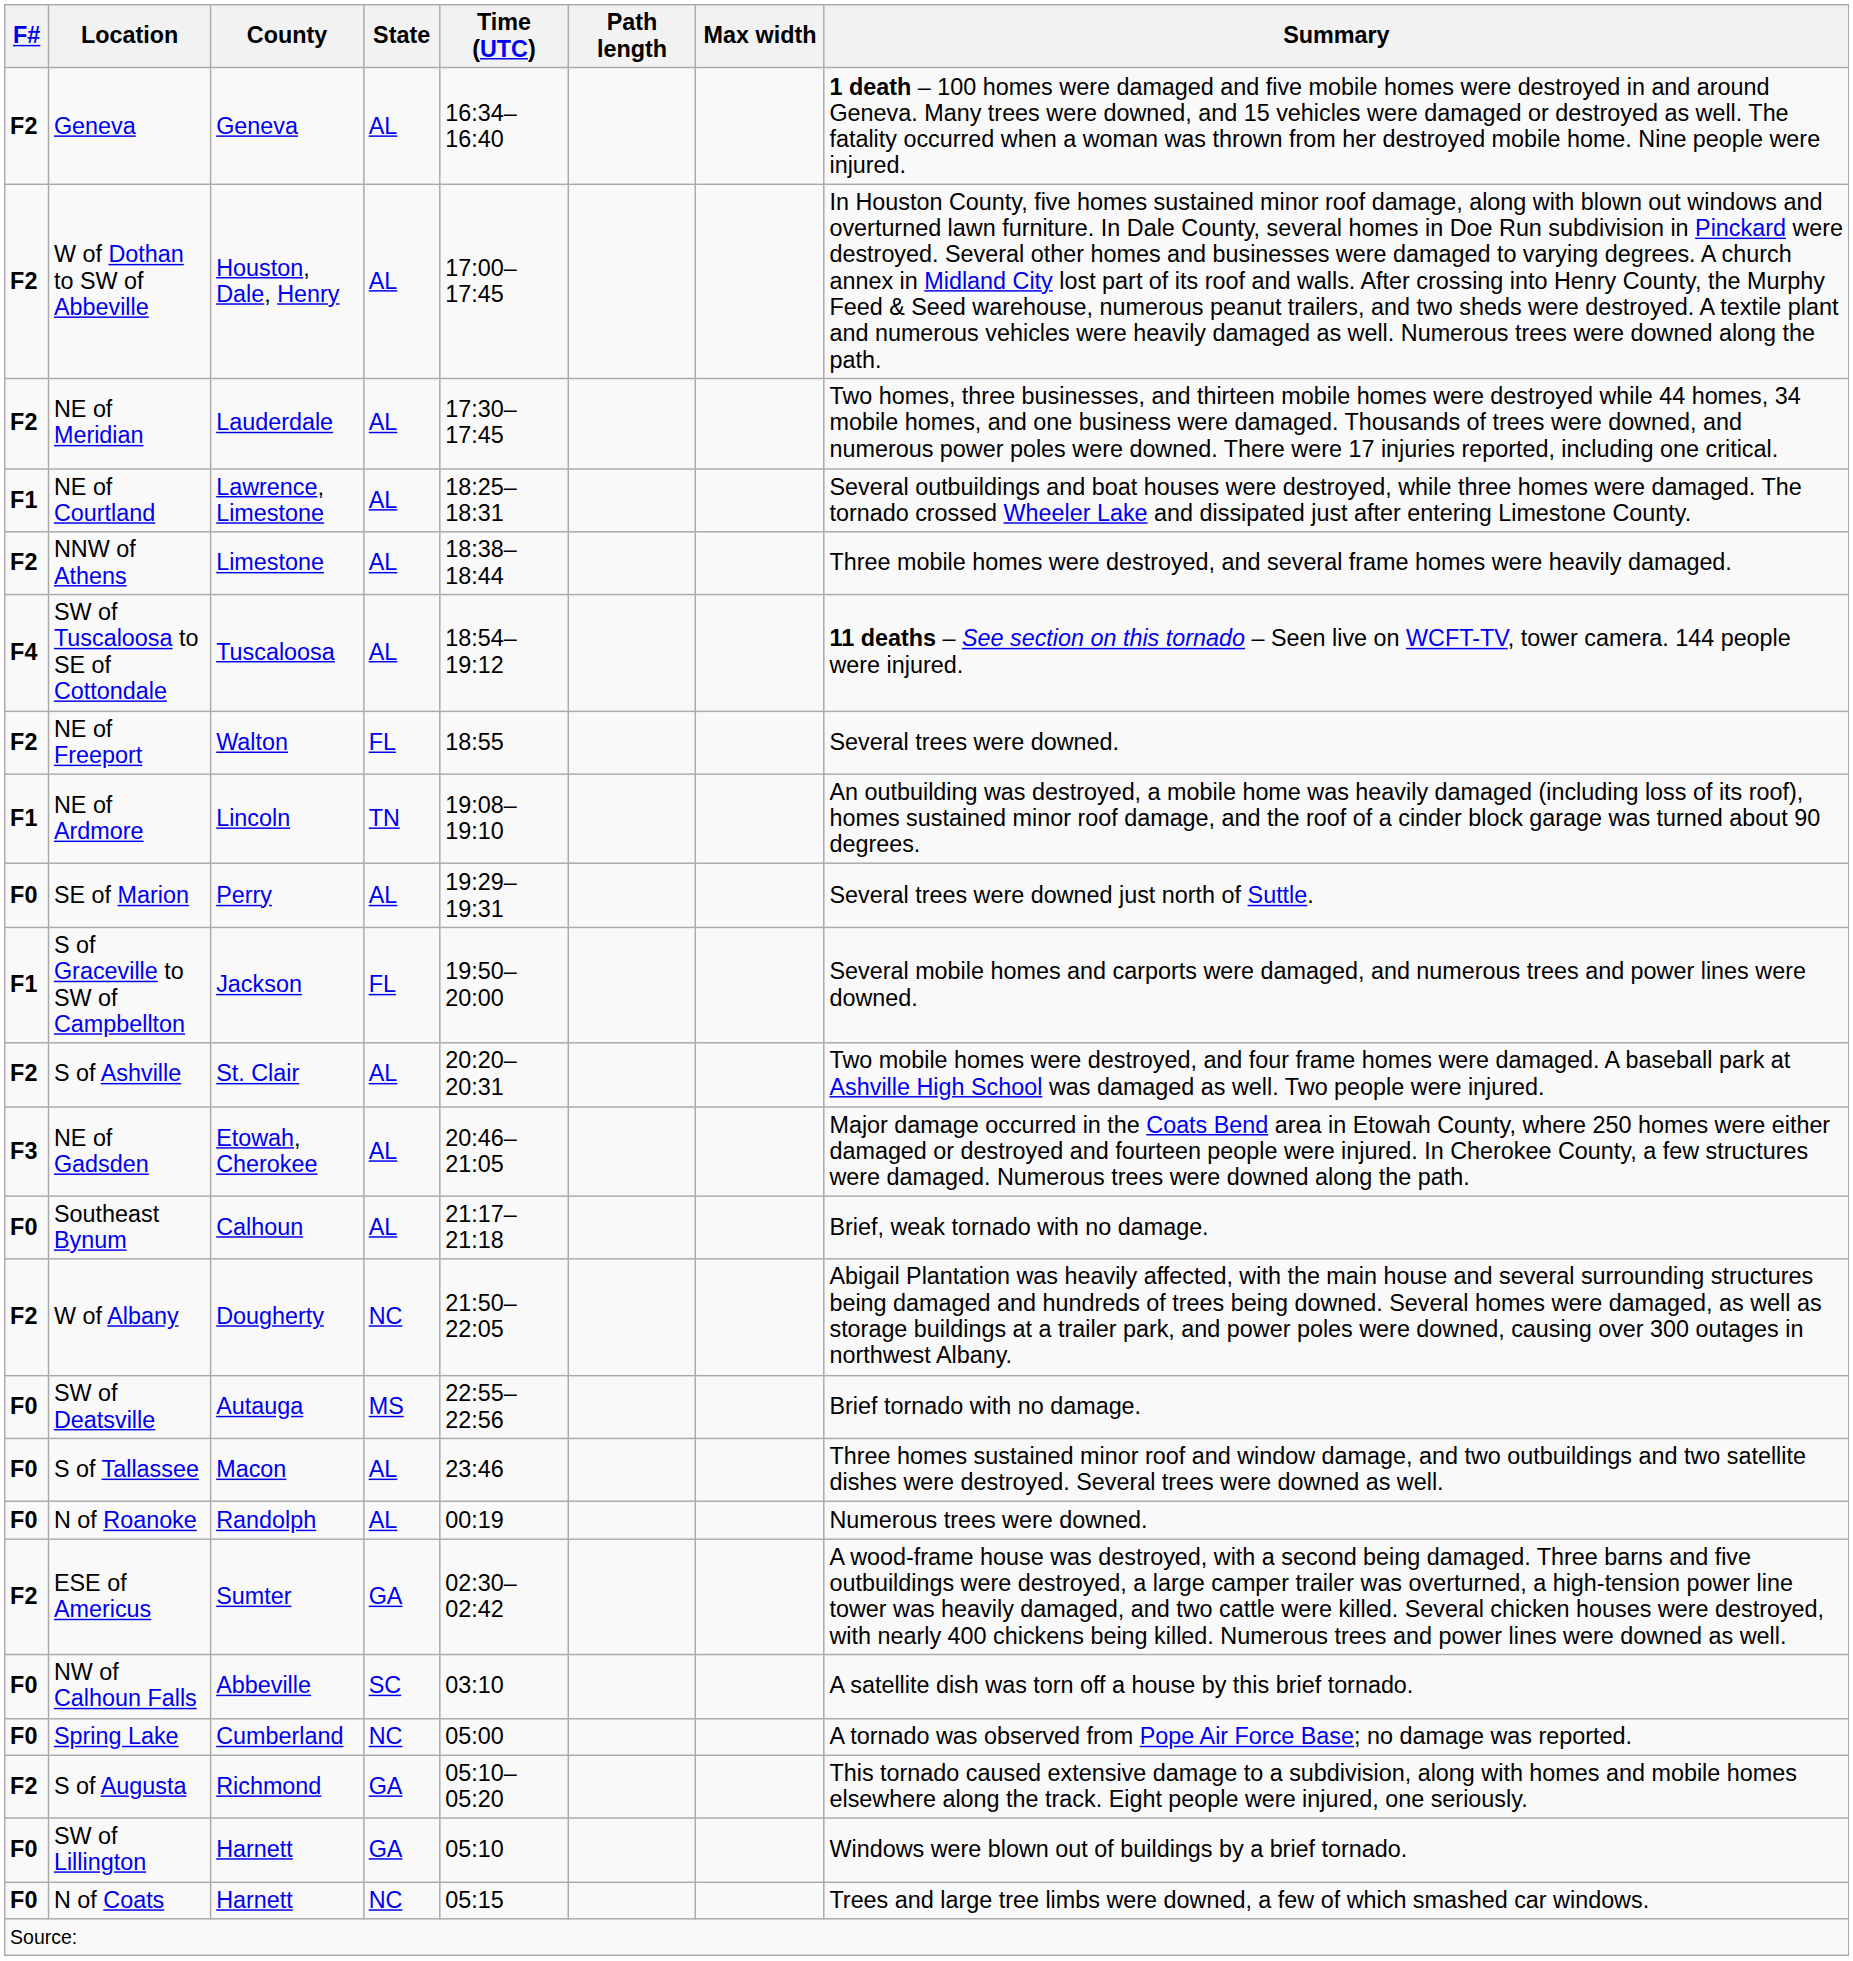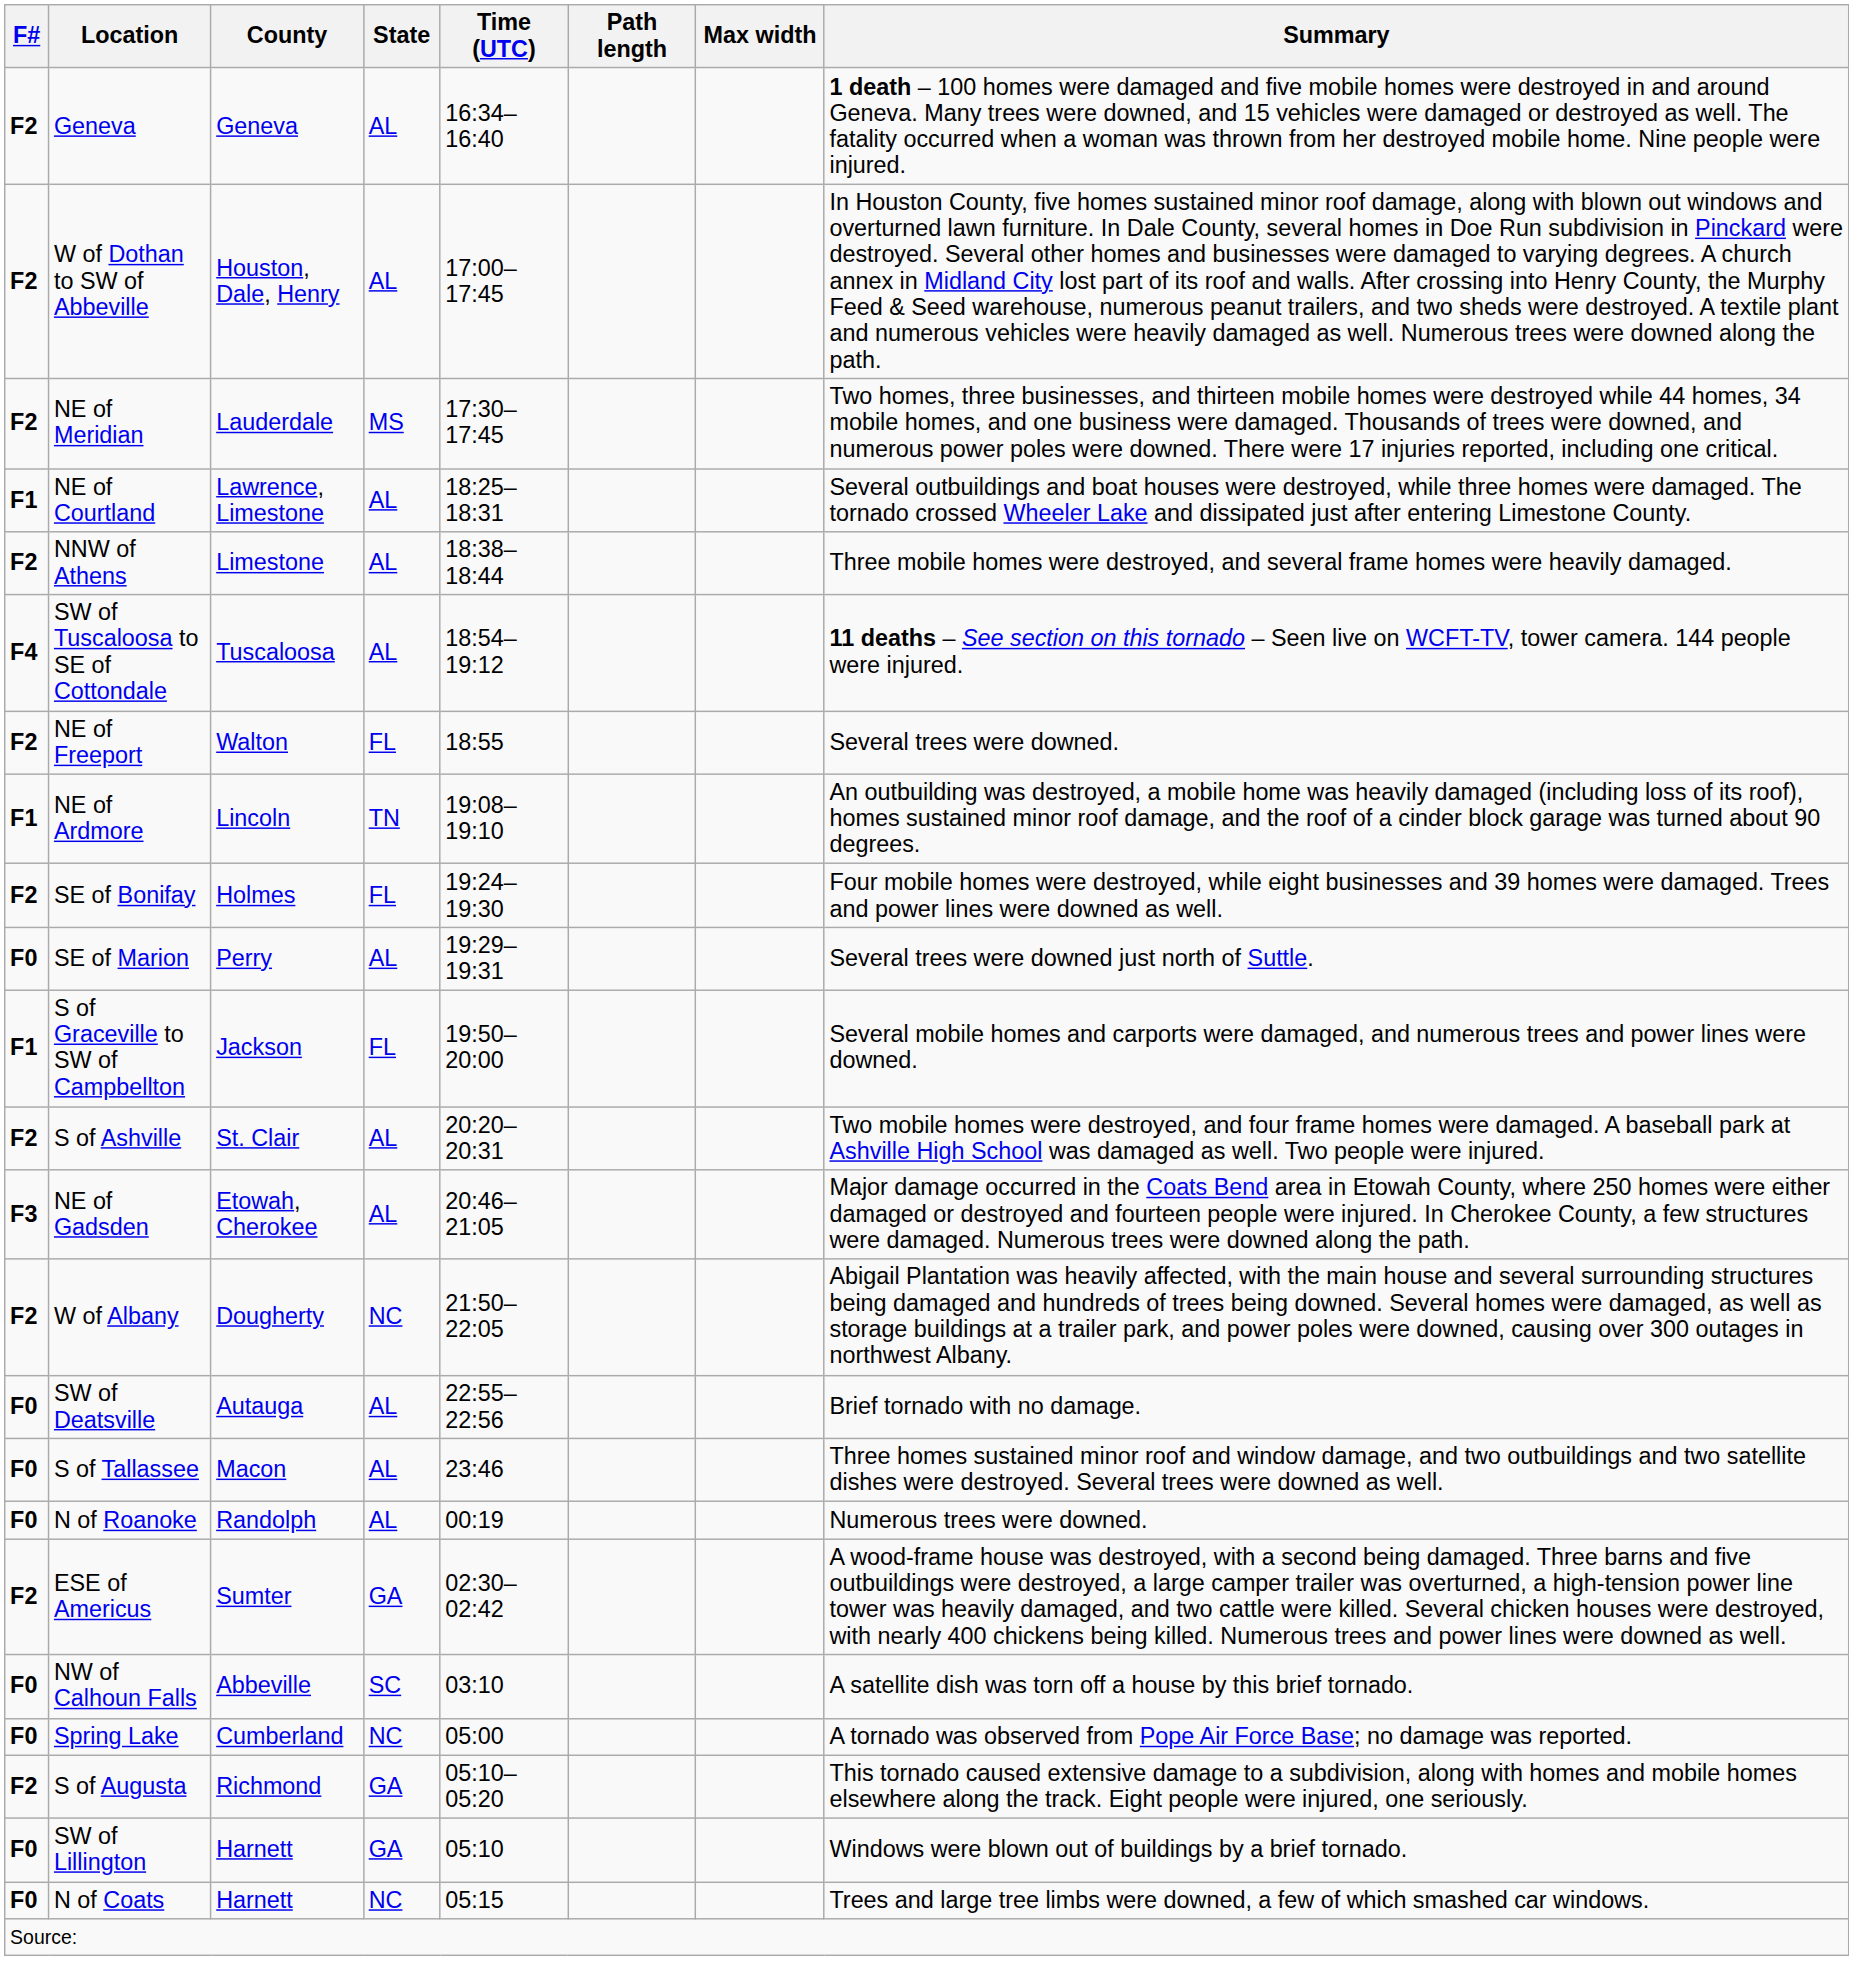NE of Meridian | State: AL -> MS
+ row: F2 | SE of Bonifay | Holmes | FL | 19:24–19:30 | Four mobile homes were destroyed, while eight businesses and 39 homes were damaged. Trees and power lines were downed as well.
- row: F0 | Southeast Bynum | Calhoun | AL | 21:17–21:18 | Brief, weak tornado with no damage.
SW of Deatsville | State: MS -> AL
